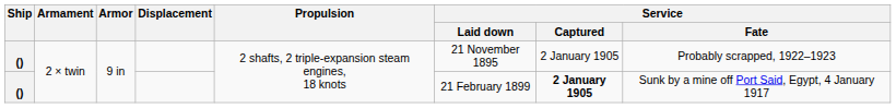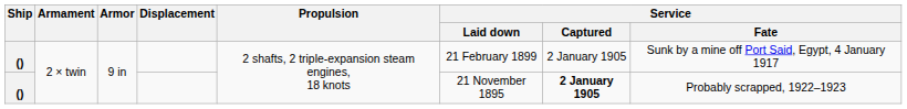row 3 | Service / Laid down: 21 November 1895 -> 21 February 1899
row 3 | Service / Fate: Probably scrapped, 1922–1923 -> Sunk by a mine off Port Said, Egypt, 4 January 1917
row 4 | Service / Laid down: 21 February 1899 -> 21 November 1895
row 4 | Service / Fate: Sunk by a mine off Port Said, Egypt, 4 January 1917 -> Probably scrapped, 1922–1923
